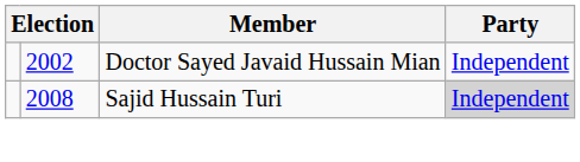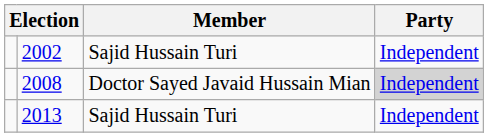2002 | Member: Doctor Sayed Javaid Hussain Mian -> Sajid Hussain Turi
2008 | Member: Sajid Hussain Turi -> Doctor Sayed Javaid Hussain Mian
+ row: 2013 | Sajid Hussain Turi | Independent
